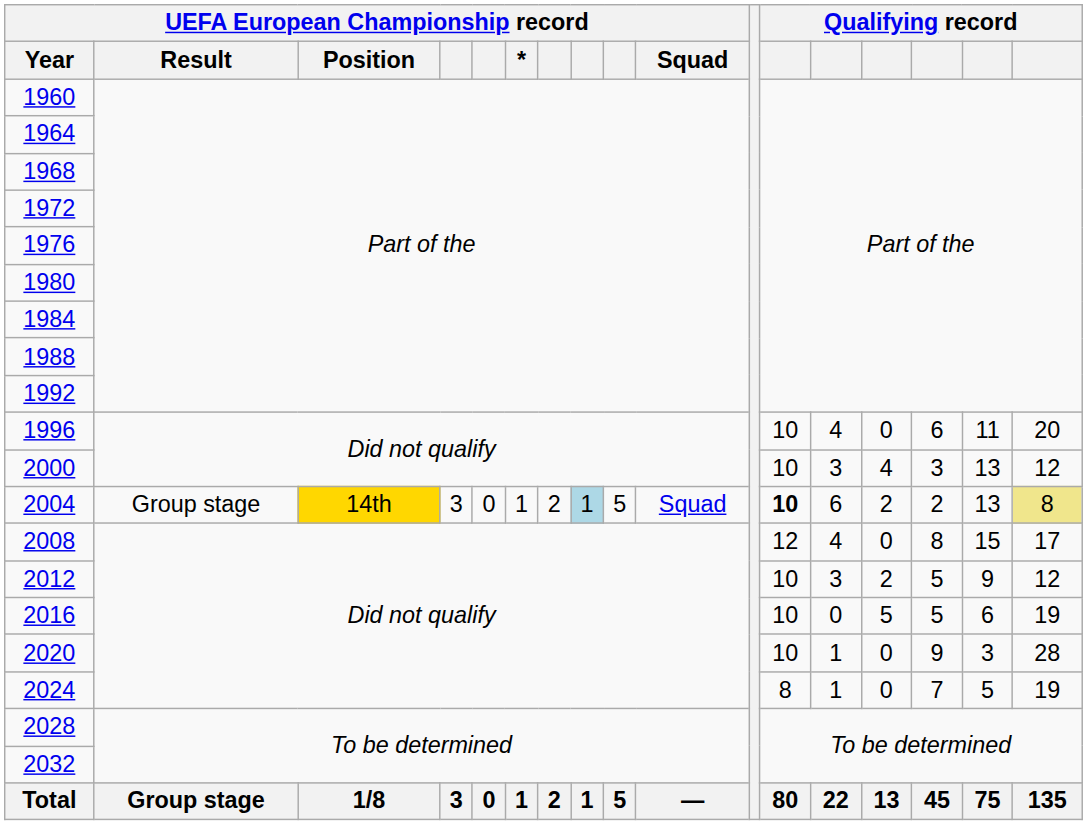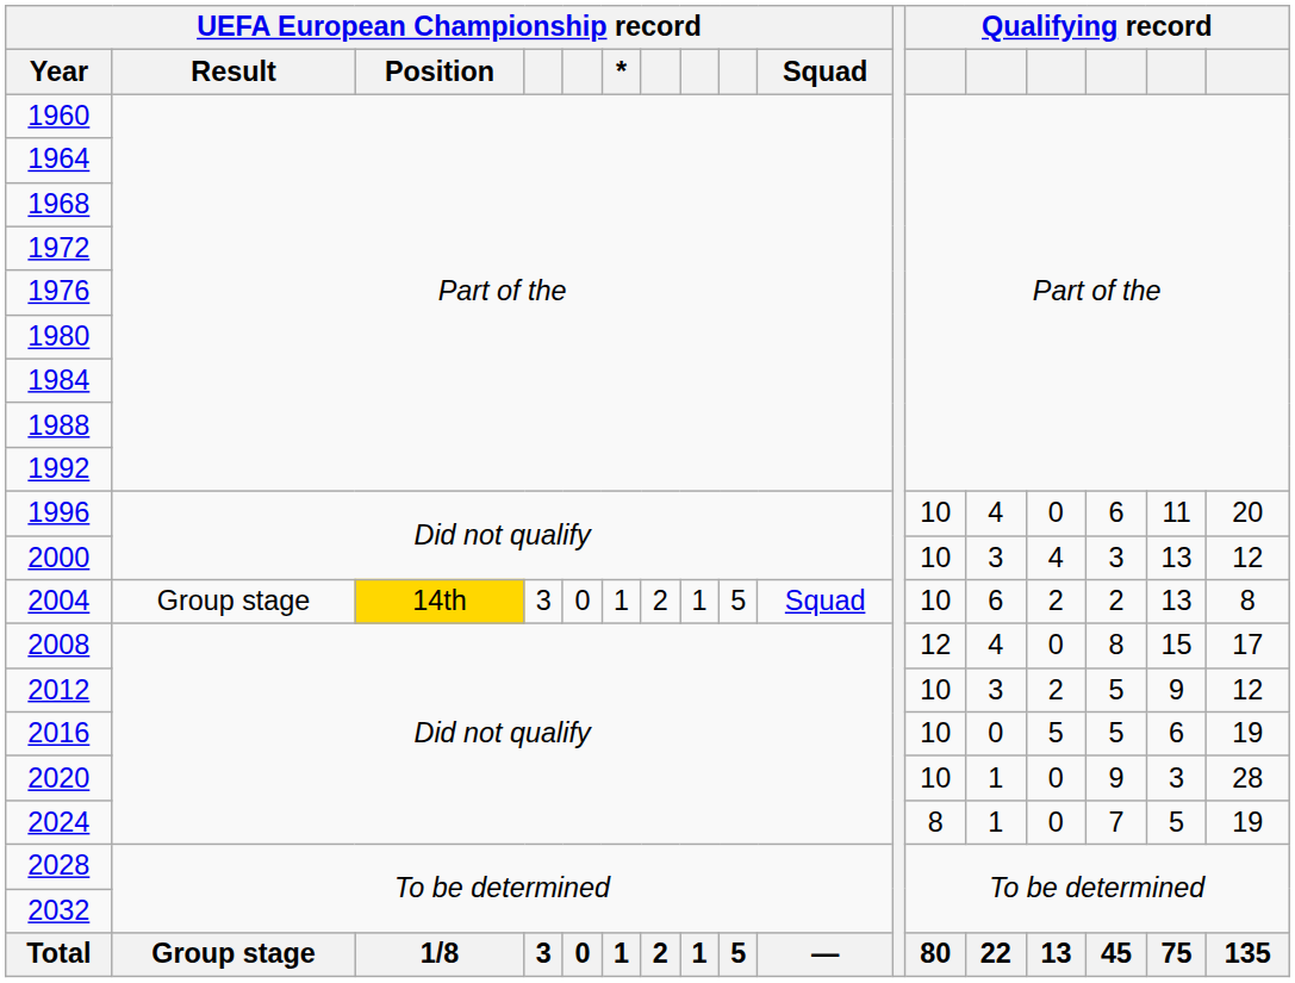2004 | column 8: lightblue background -> no background
2004 | column 12: bold -> normal
2004 | column 17: khaki background -> no background
